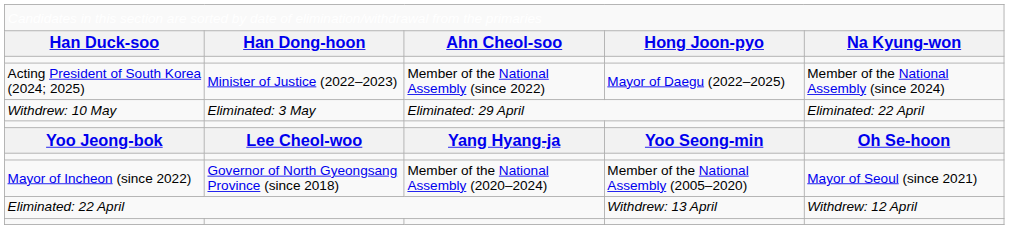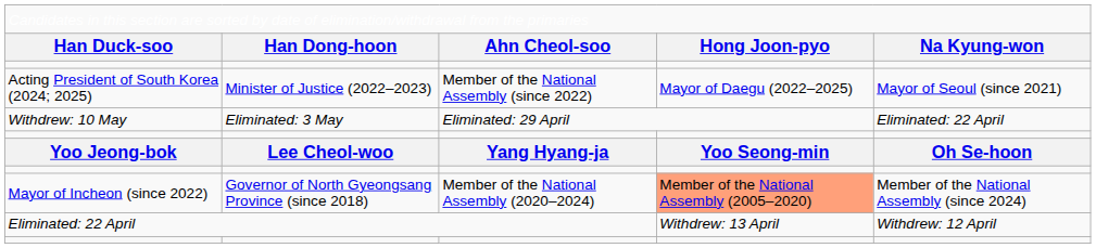Acting President of South Korea (2024; 2025) | column 5: Member of the National Assembly (since 2024) -> Mayor of Seoul (since 2021)
Mayor of Incheon (since 2022) | column 4: no background -> lightsalmon background
Mayor of Incheon (since 2022) | column 5: Mayor of Seoul (since 2021) -> Member of the National Assembly (since 2024)
